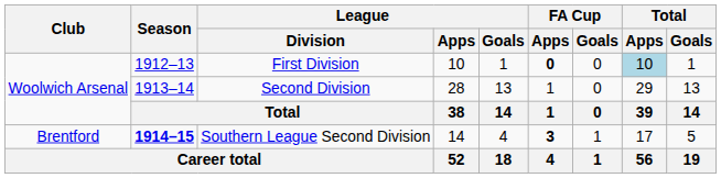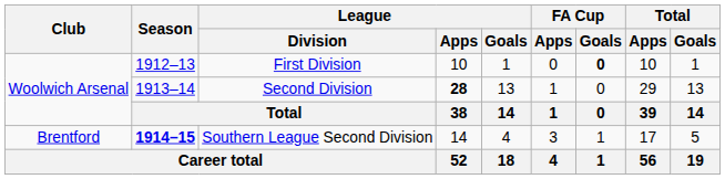First Division | FA Cup / Apps: bold -> normal
First Division | FA Cup / Goals: normal -> bold
First Division | Total / Apps: lightblue background -> no background
Second Division | League / Apps: normal -> bold
Southern League Second Division | FA Cup / Apps: bold -> normal
